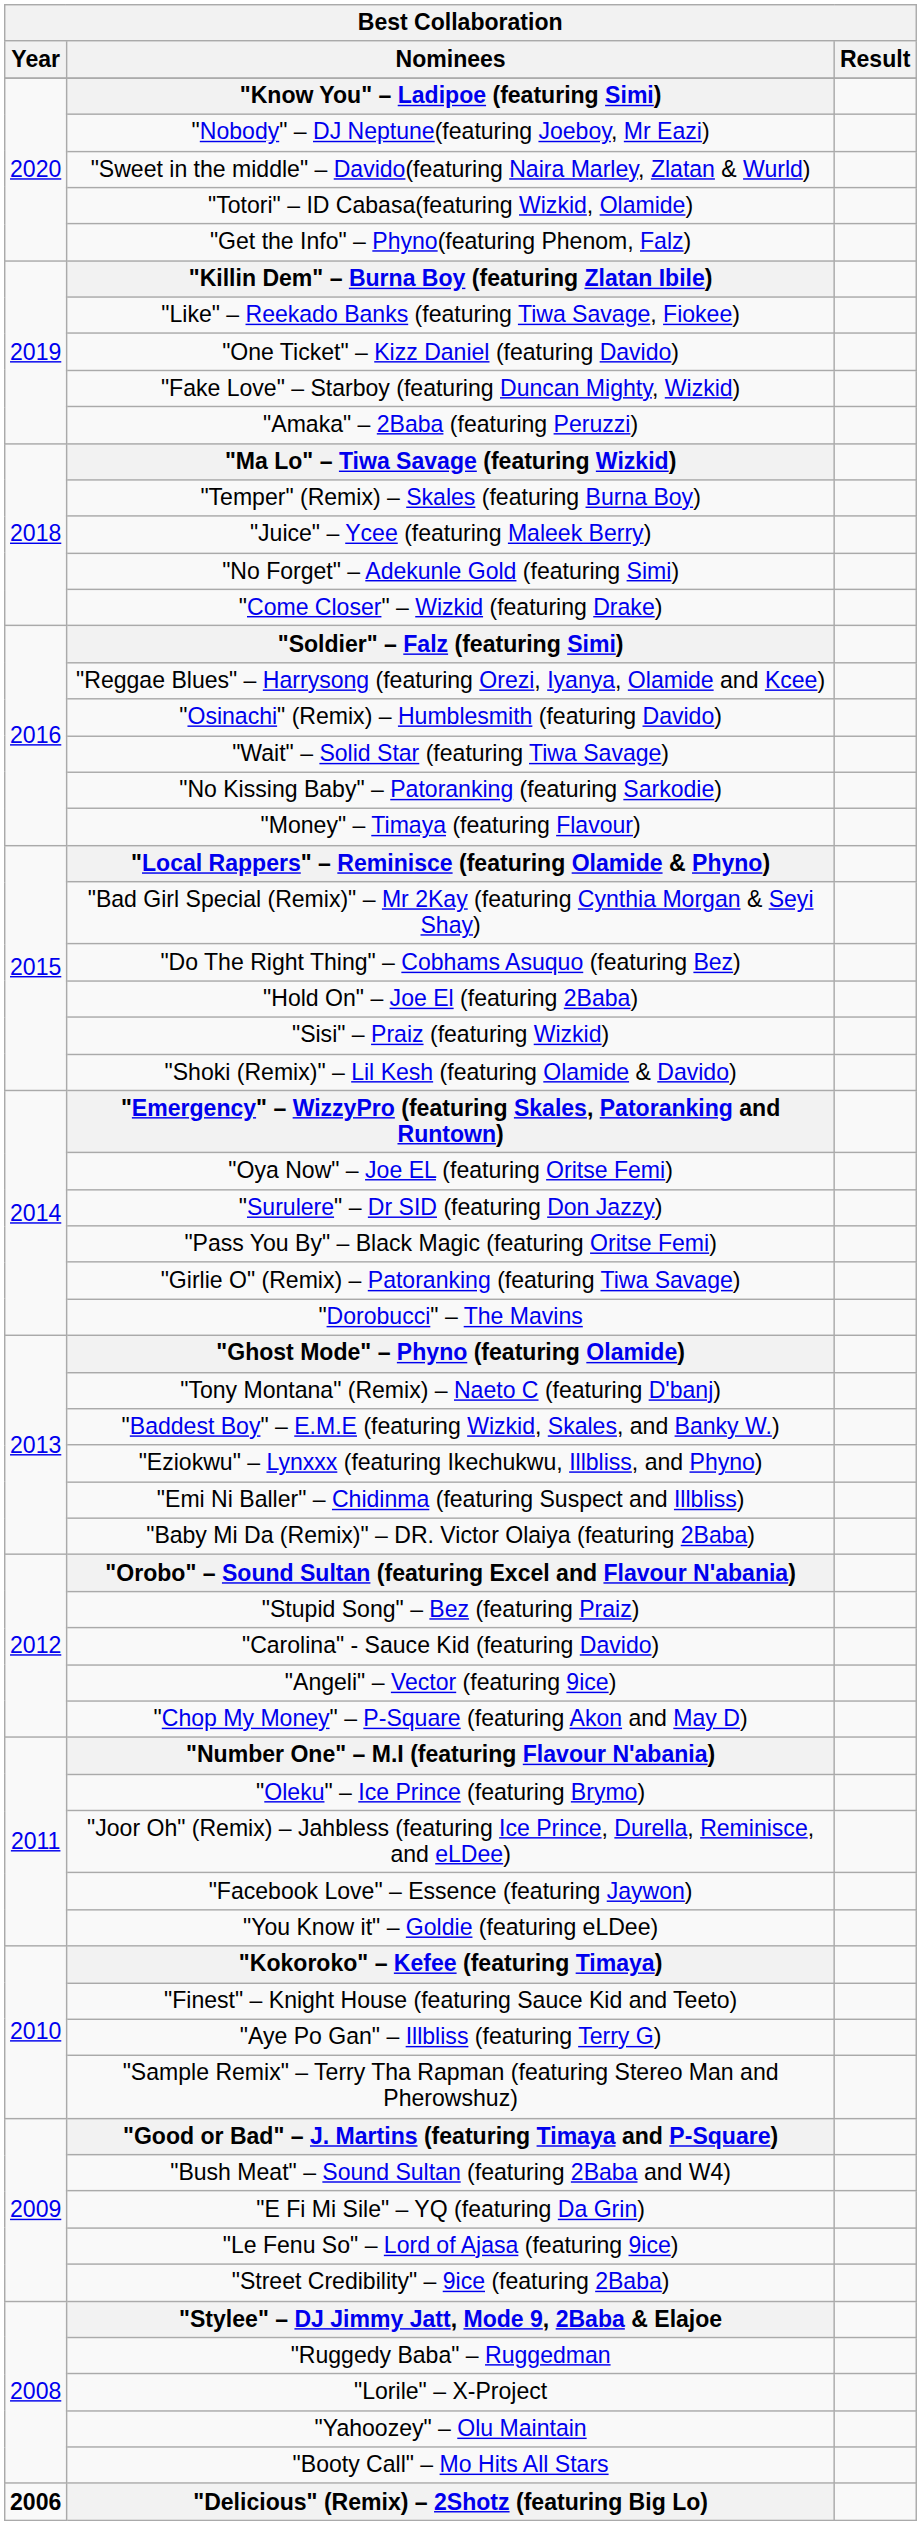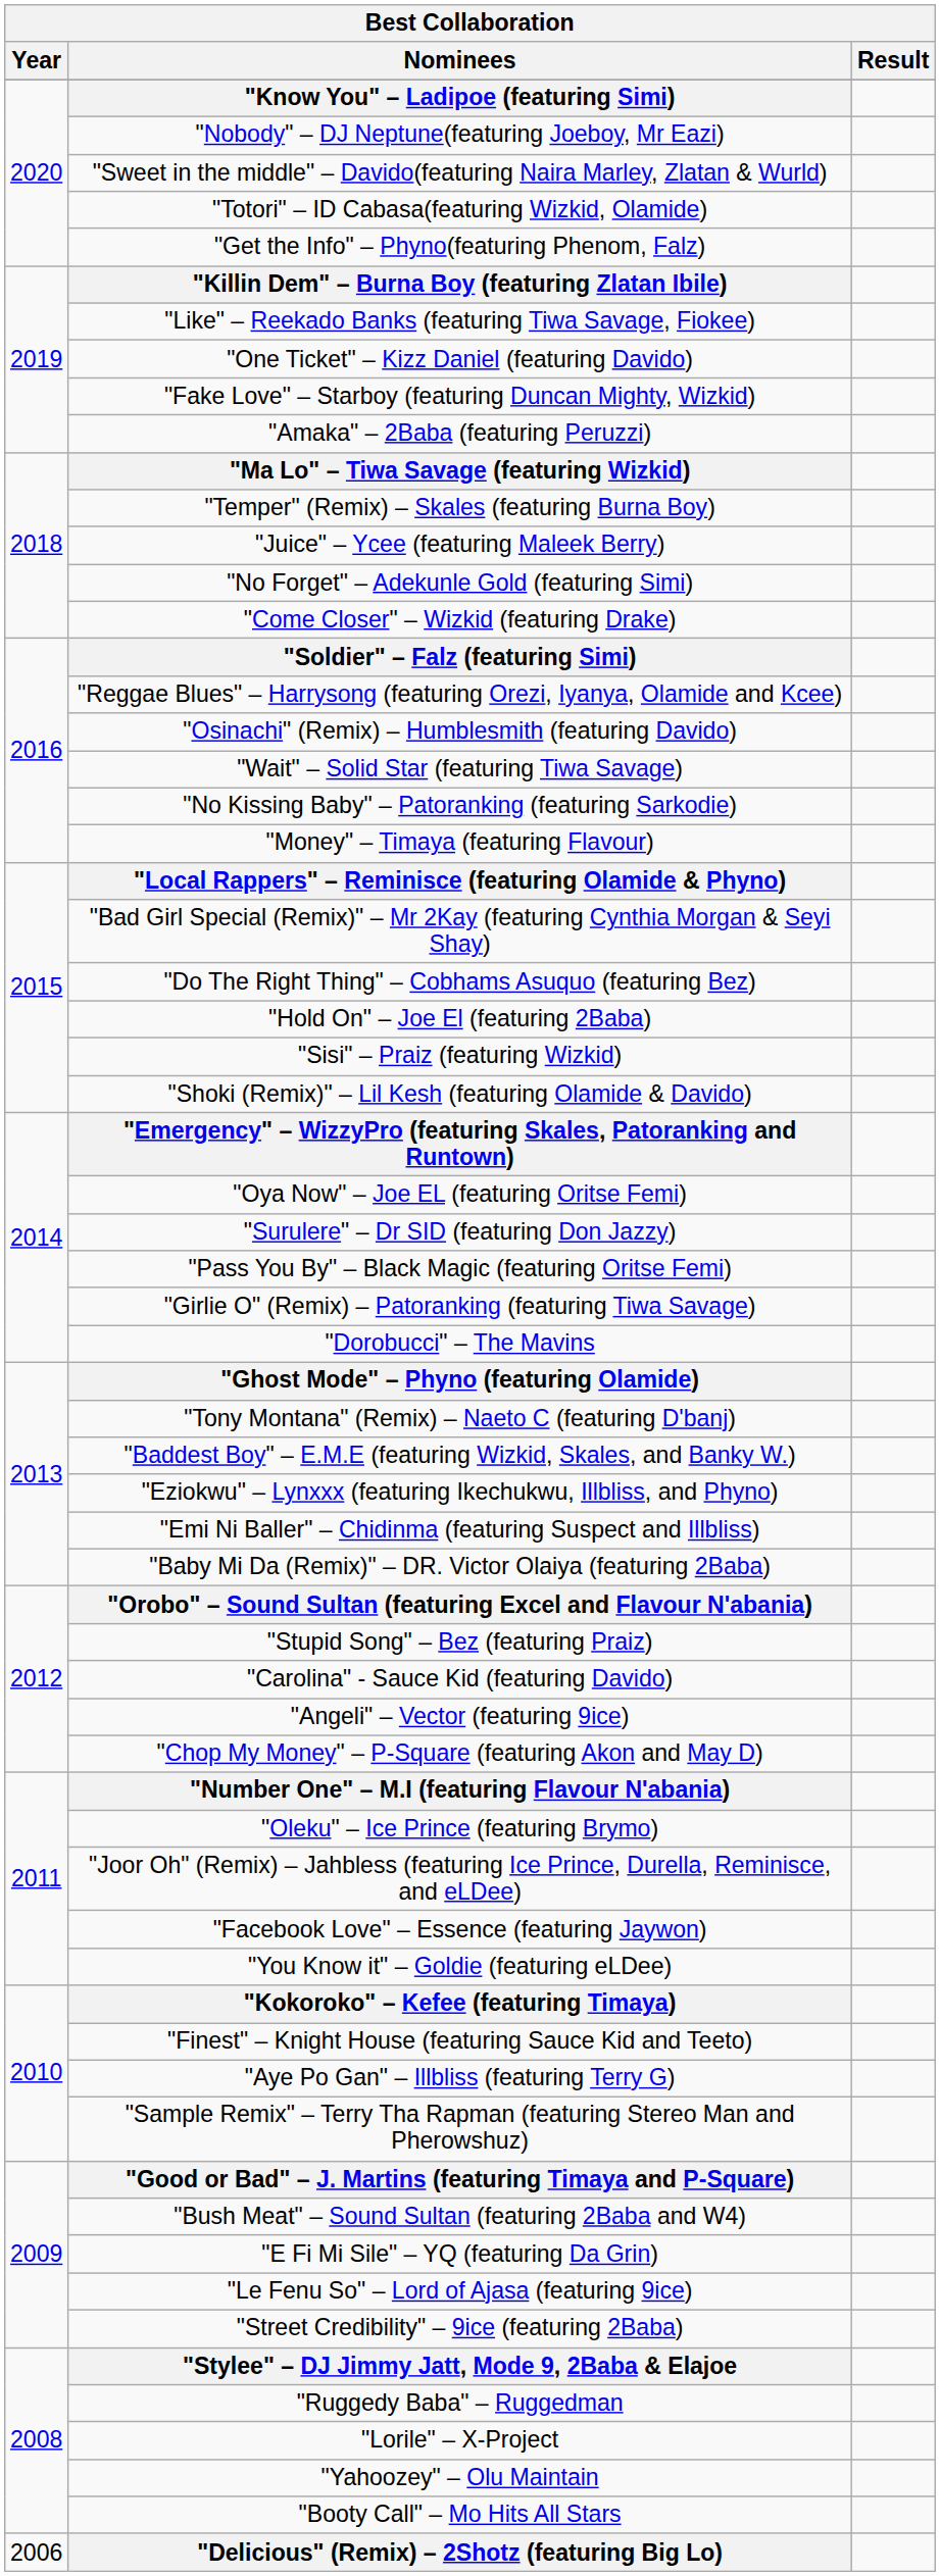"Delicious" (Remix) – 2Shotz (featuring Big Lo) | Year: bold -> normal
